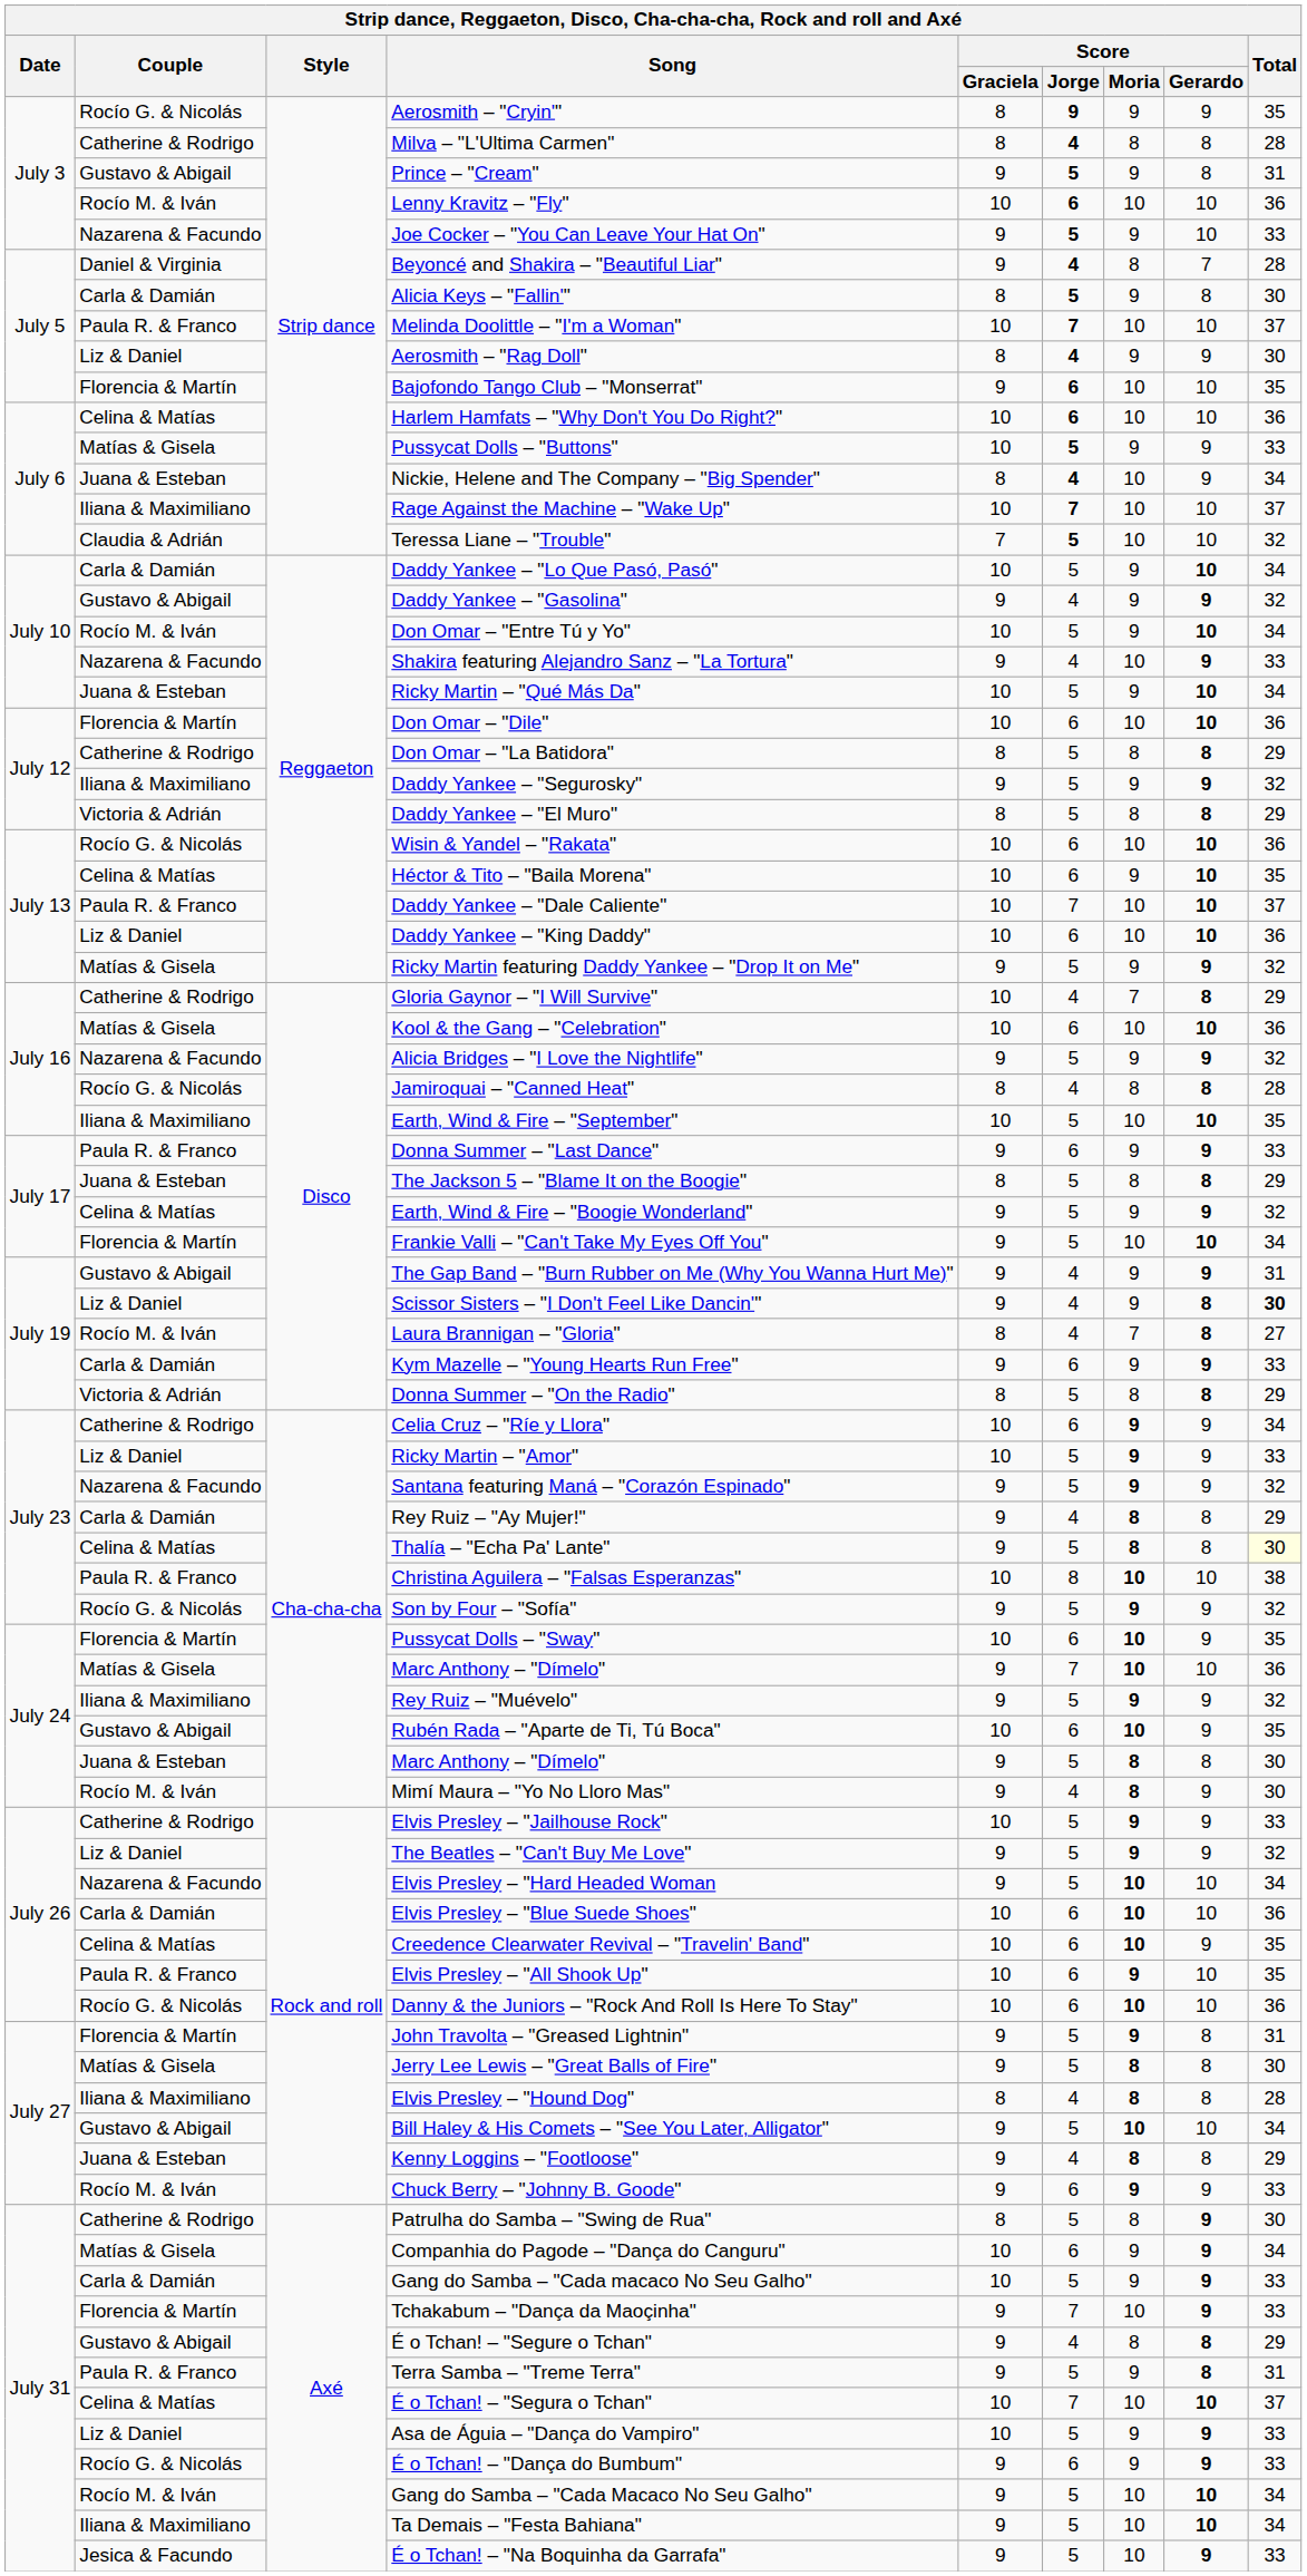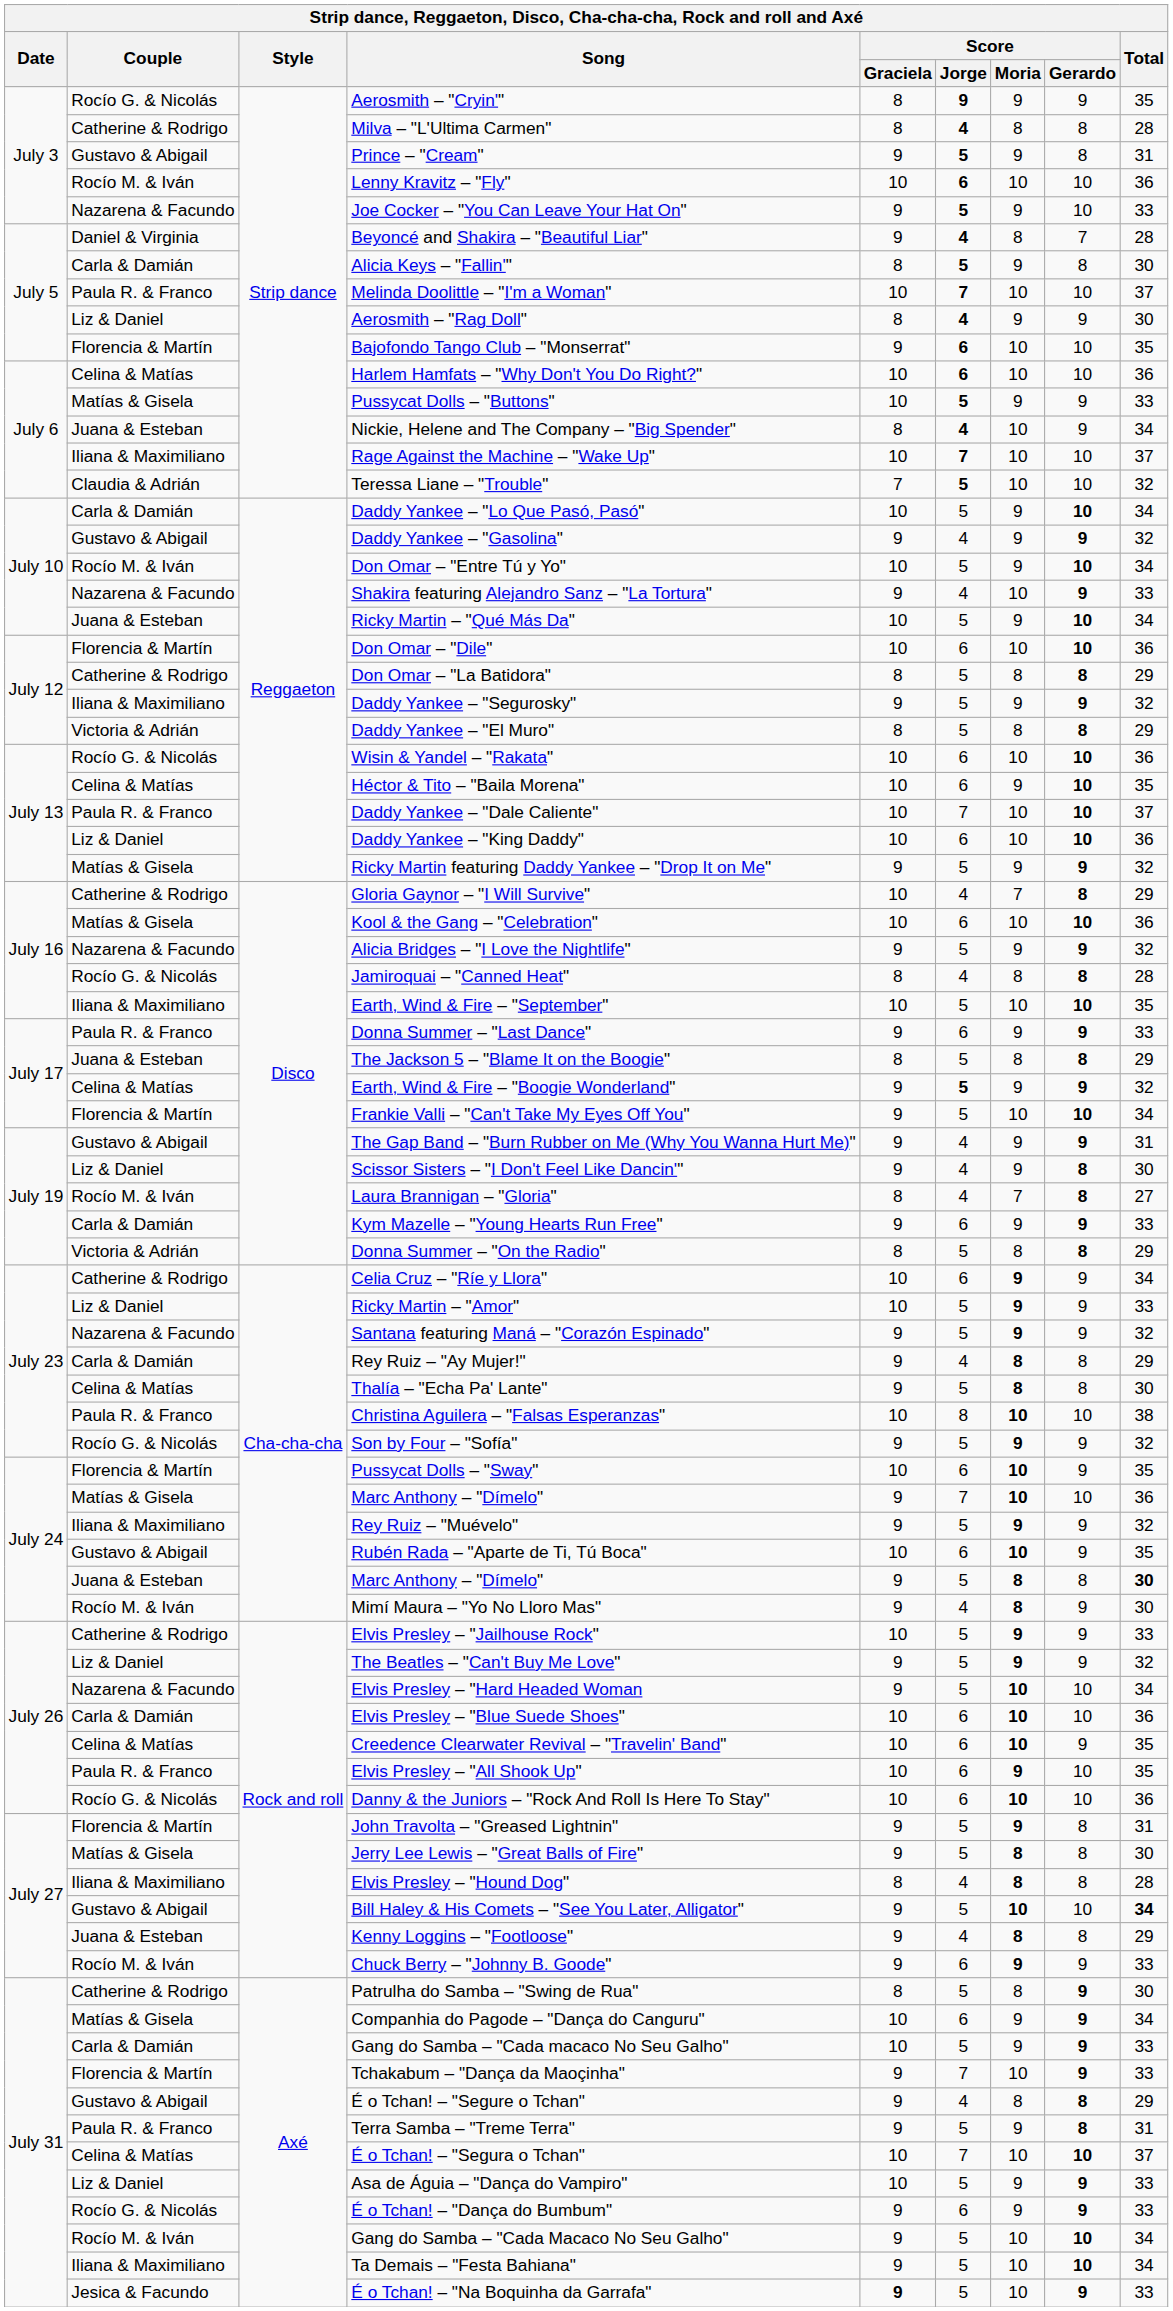Earth, Wind & Fire – "Boogie Wonderland" | Score / Jorge: normal -> bold
Scissor Sisters – "I Don't Feel Like Dancin'" | Total: bold -> normal
Thalía – "Echa Pa' Lante" | Total: lightyellow background -> no background
Juana & Esteban / Marc Anthony – "Dímelo" | Total: normal -> bold
Bill Haley & His Comets – "See You Later, Alligator" | Total: normal -> bold
É o Tchan! – "Na Boquinha da Garrafa" | Score / Graciela: normal -> bold
